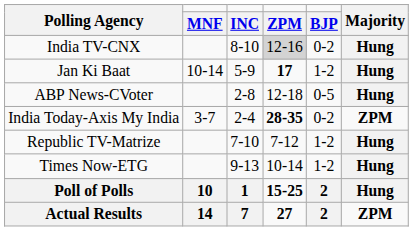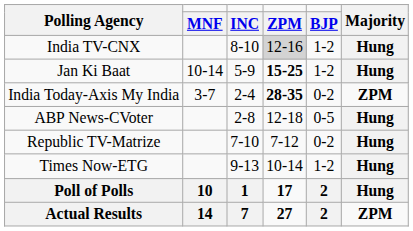India TV-CNX | BJP: 0-2 -> 1-2
Jan Ki Baat | ZPM: 17 -> 15-25
rows swapped: India Today-Axis My India <-> ABP News-CVoter
Republic TV-Matrize | BJP: 1-2 -> 0-2
Poll of Polls | ZPM: 15-25 -> 17
